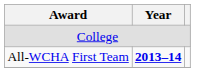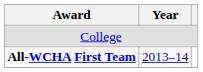All-WCHA First Team | Award: normal -> bold
All-WCHA First Team | Year: bold -> normal
